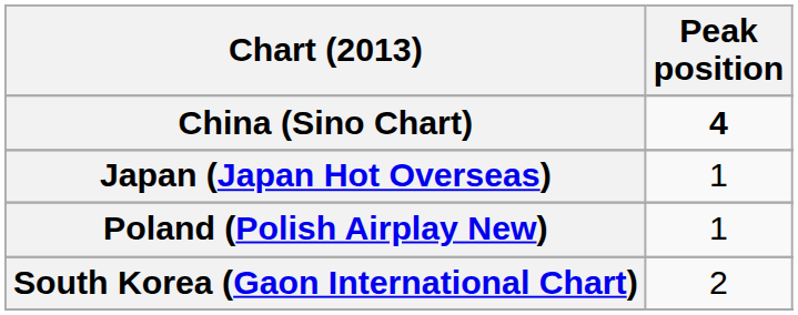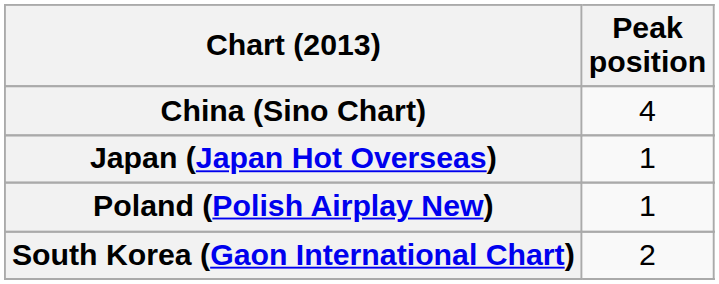China (Sino Chart) | Peak position: bold -> normal
